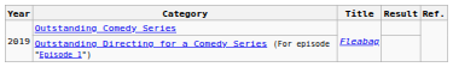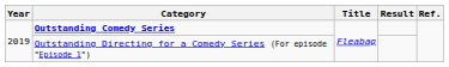Outstanding Comedy Series | Category: normal -> bold
